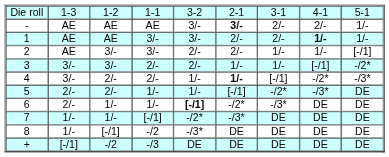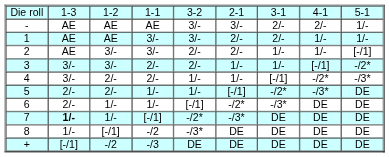- | column 6: bold -> normal
1 | column 8: bold -> normal
4 | column 6: bold -> normal
6 | column 5: bold -> normal
7 | column 2: normal -> bold
